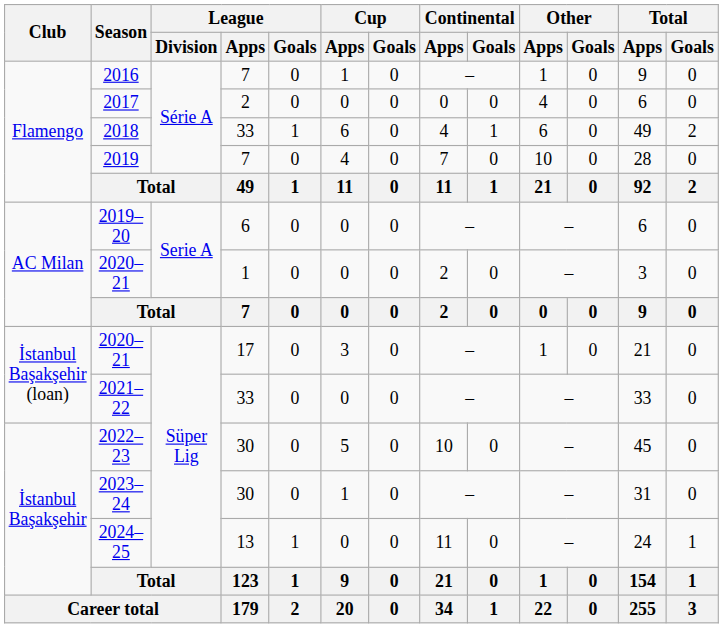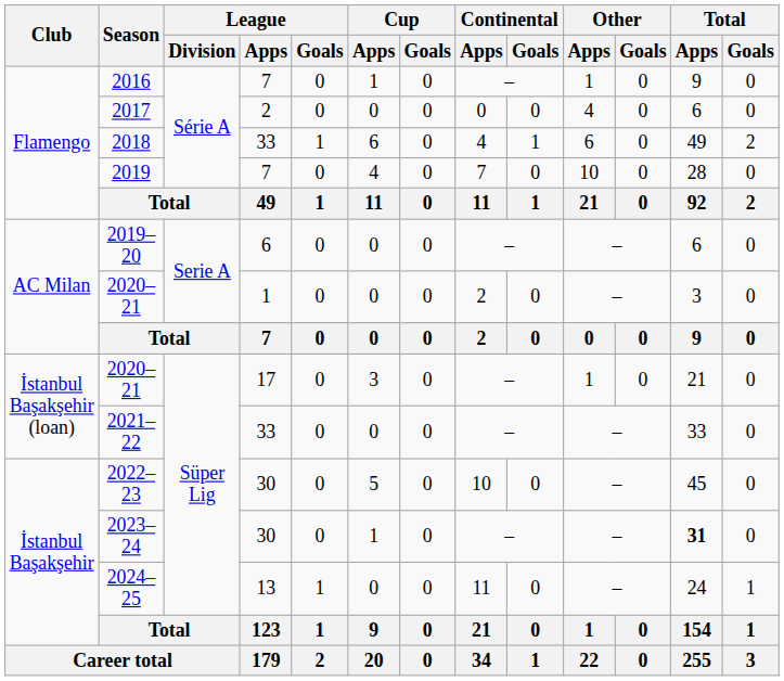2023–24 | Total / Apps: normal -> bold
